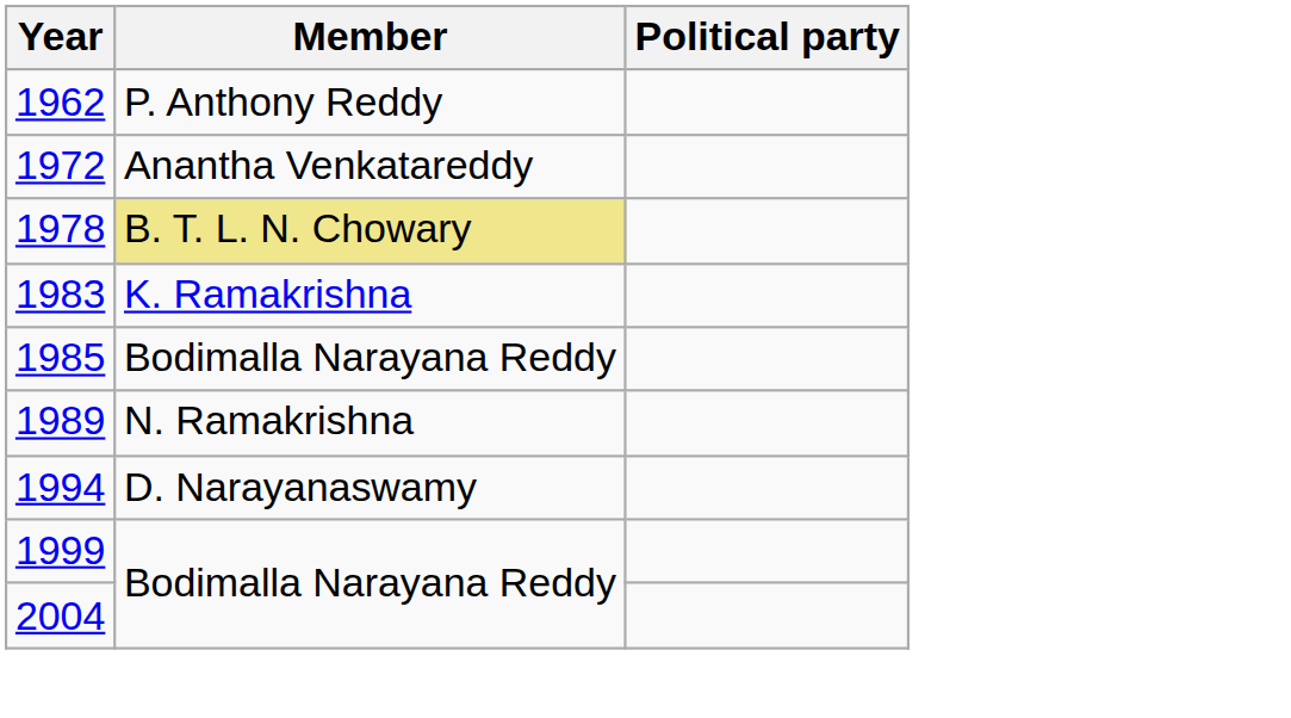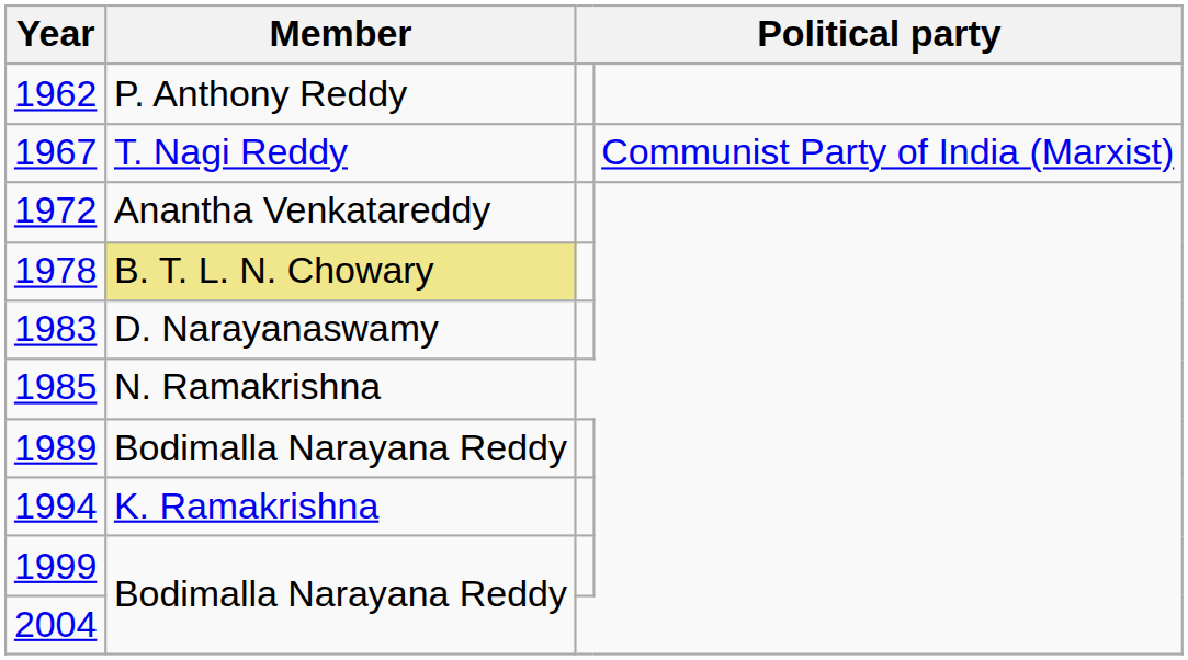+ row: 1967 | T. Nagi Reddy | Communist Party of India (Marxist)
1983 | Member: K. Ramakrishna -> D. Narayanaswamy
1985 | Member: Bodimalla Narayana Reddy -> N. Ramakrishna
1989 | Member: N. Ramakrishna -> Bodimalla Narayana Reddy
1994 | Member: D. Narayanaswamy -> K. Ramakrishna
